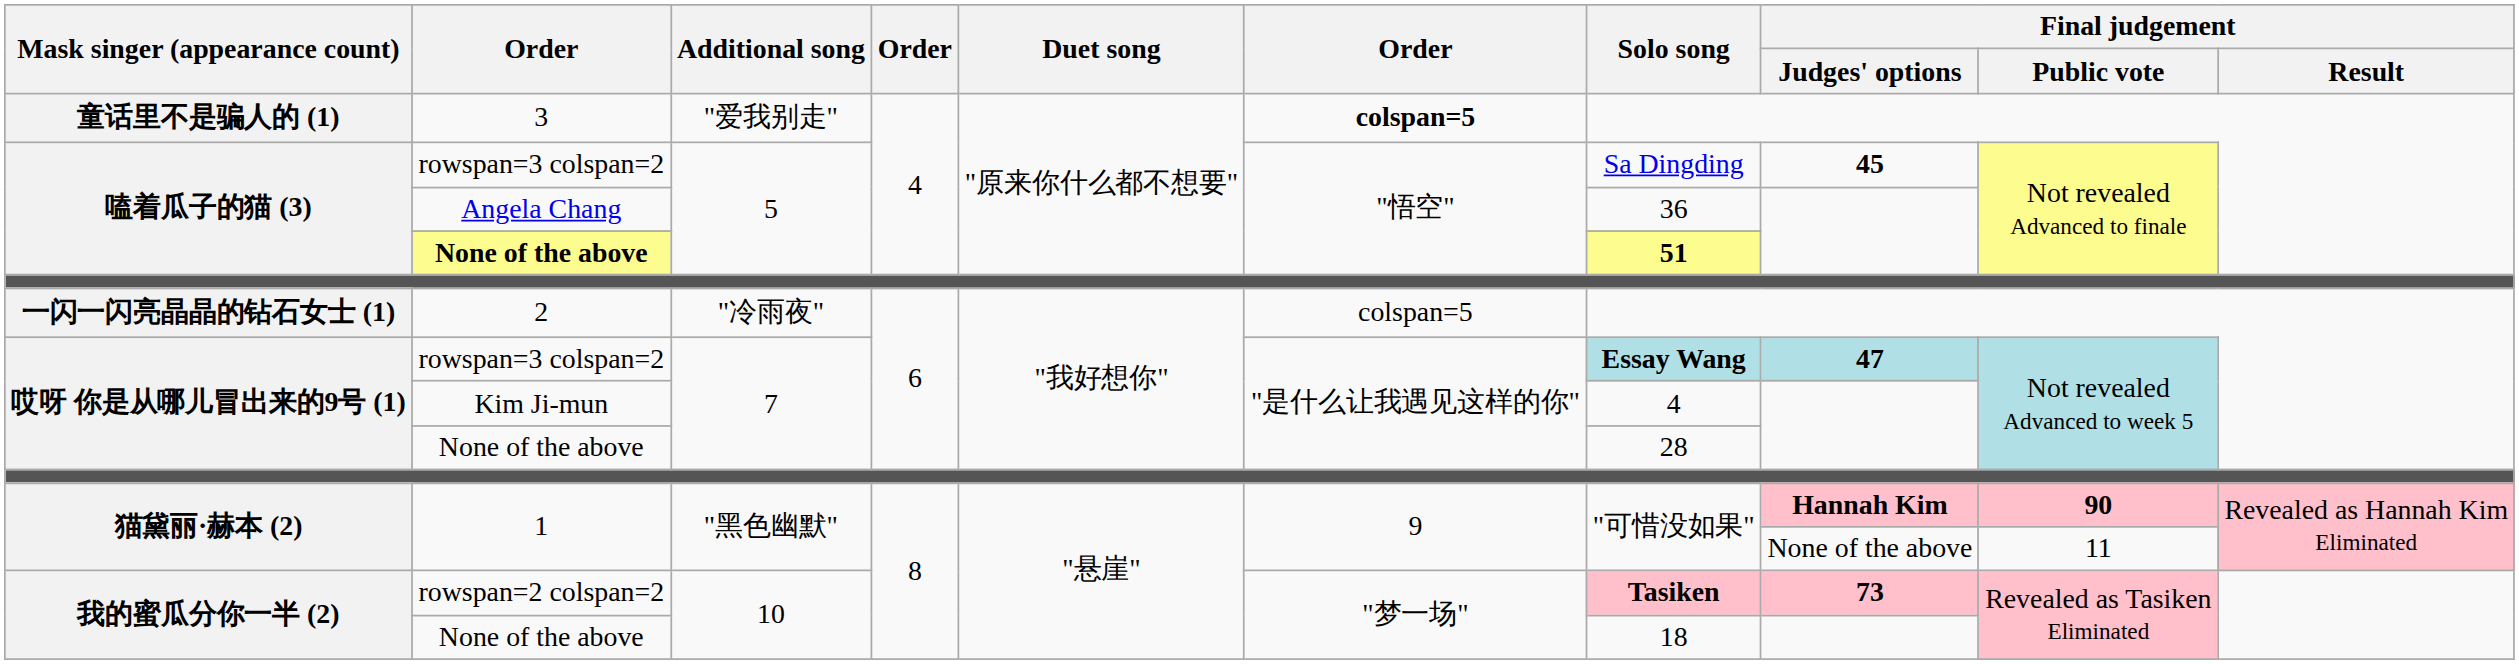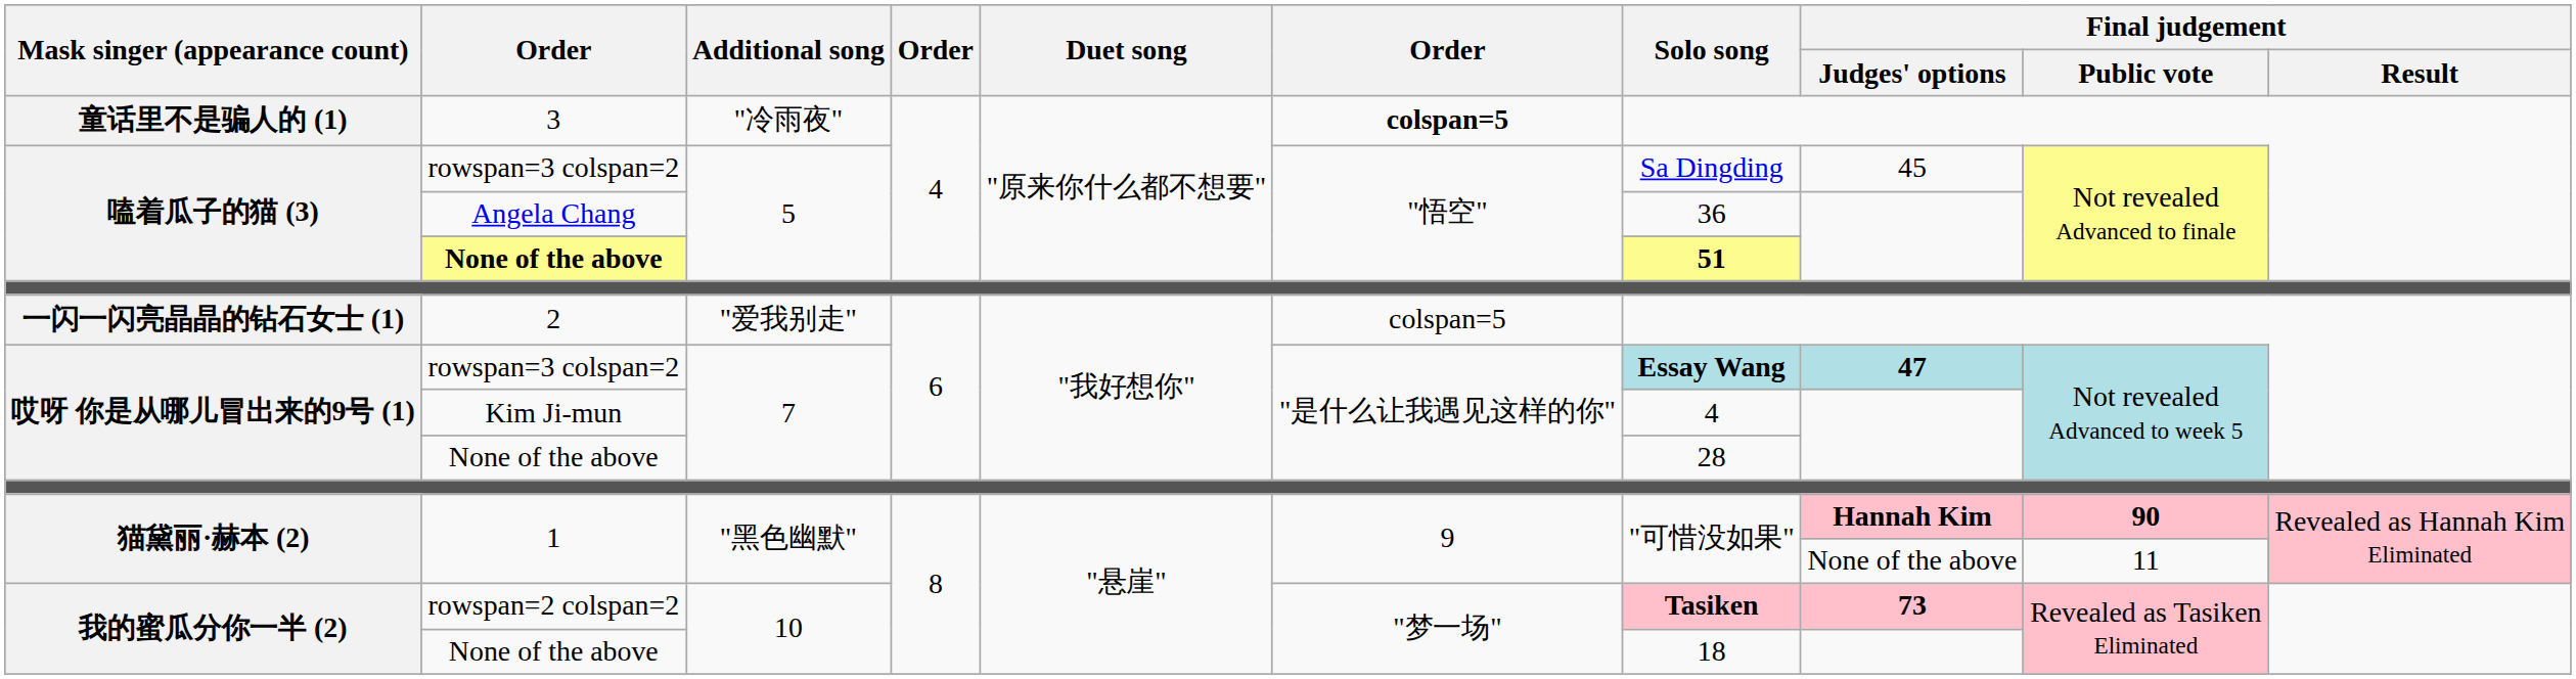3 | Additional song: "爱我别走" -> "冷雨夜"
嗑着瓜子的猫 (3) / rowspan=3 colspan=2 | Final judgement / Judges' options: bold -> normal
2 | Additional song: "冷雨夜" -> "爱我别走"
